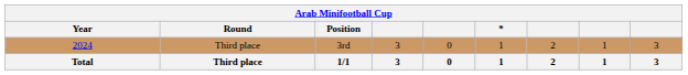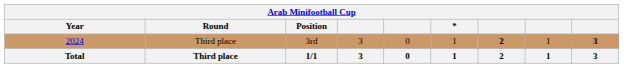Third place / 3rd | column 7: normal -> bold
Third place / 3rd | column 9: normal -> bold
